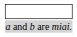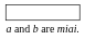row 1 | column 1: lightgrey background -> no background
